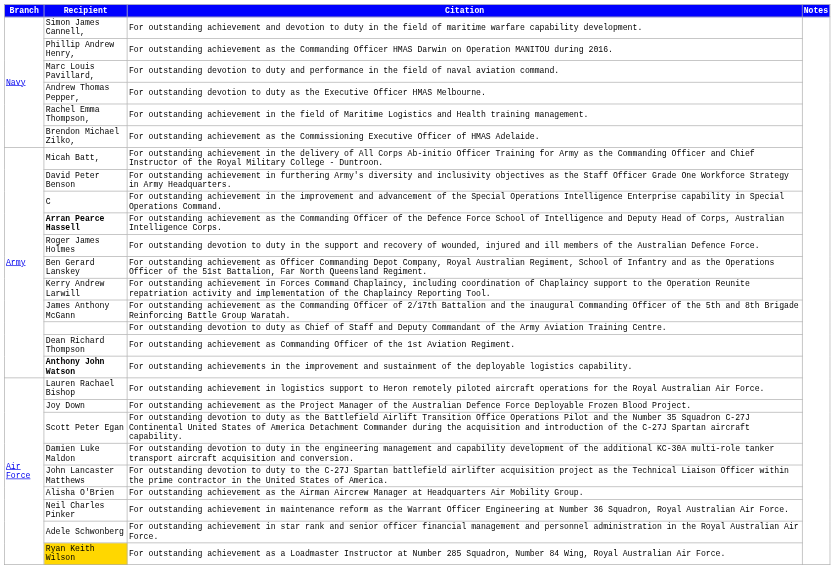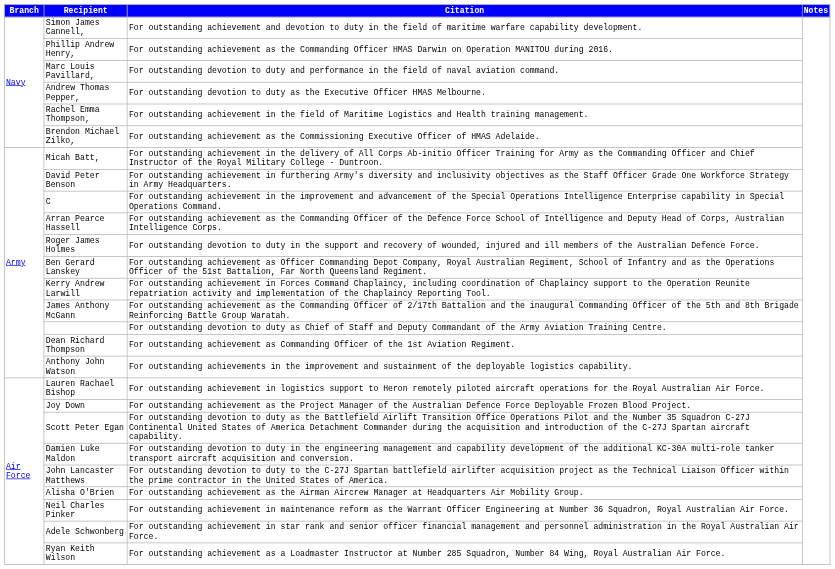Arran Pearce Hassell | Recipient: bold -> normal
Anthony John Watson | Recipient: bold -> normal
Ryan Keith Wilson | Recipient: gold background -> no background
